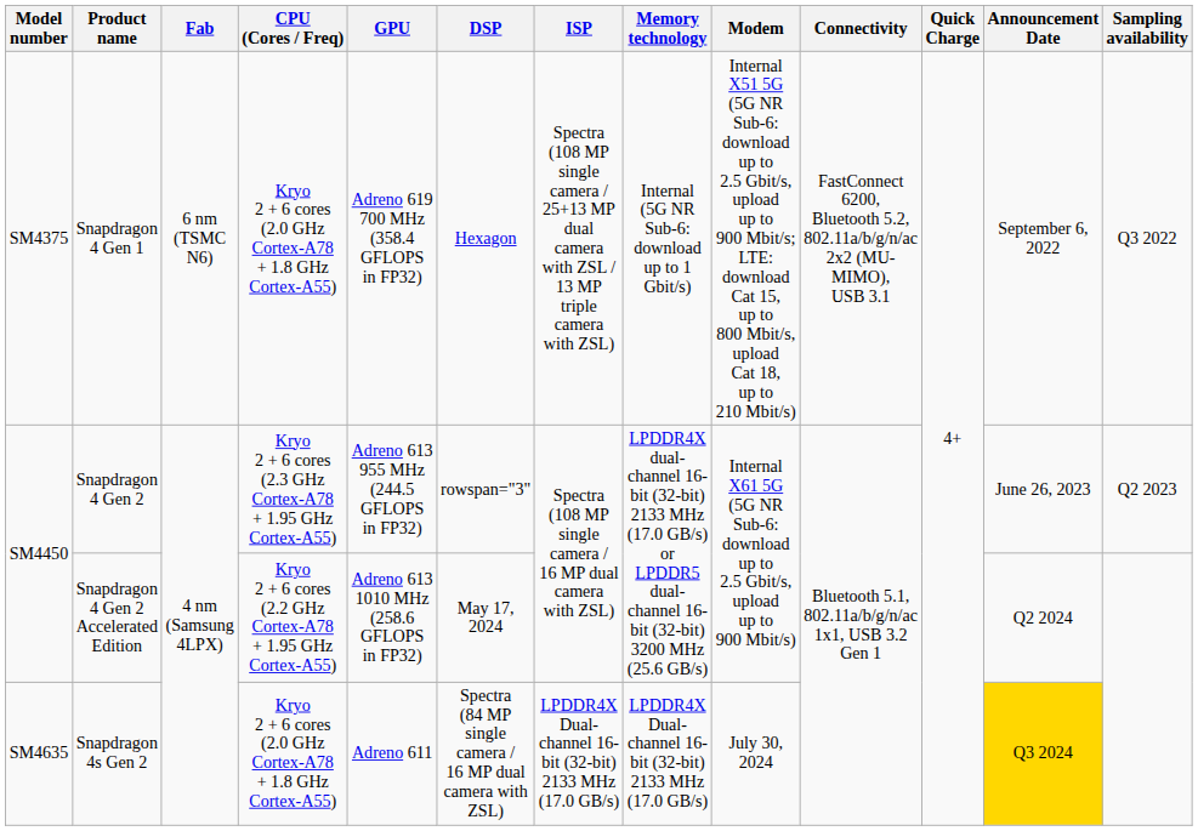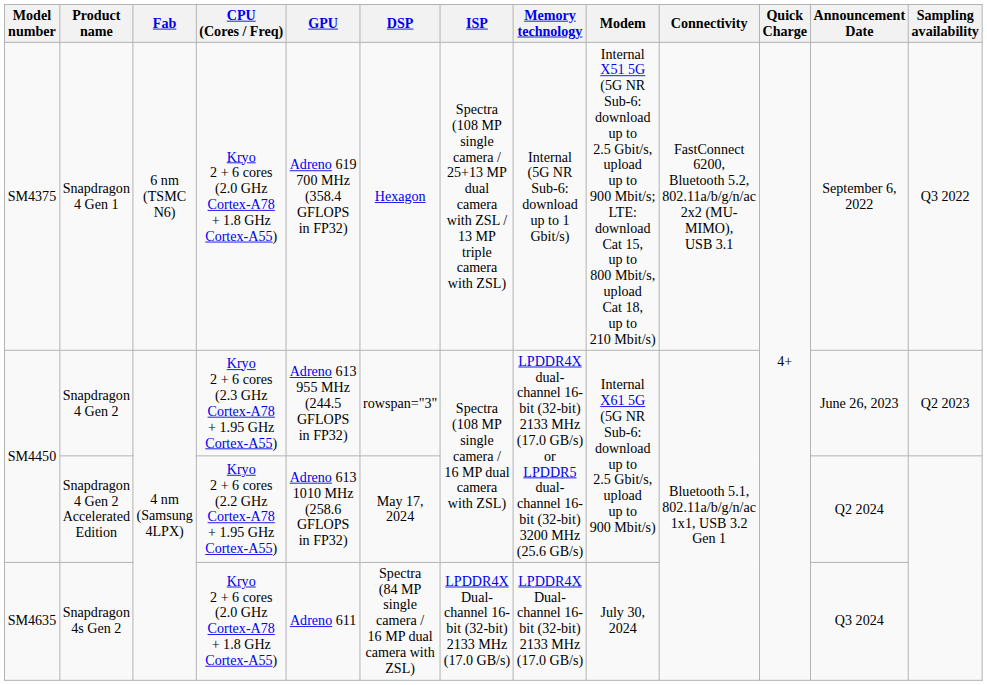Snapdragon 4s Gen 2 | Announcement Date: gold background -> no background
